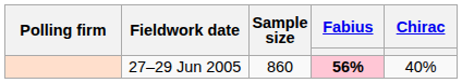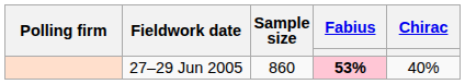27–29 Jun 2005 | Fabius: 56% -> 53%
